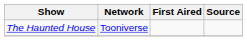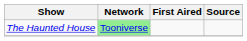The Haunted House | Network: no background -> lightgreen background
